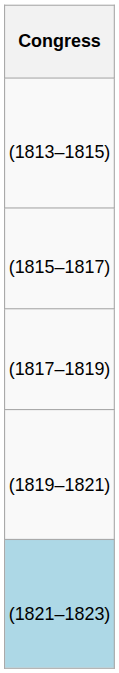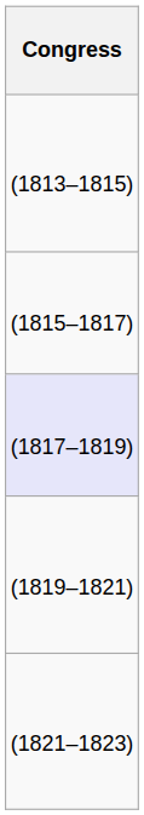row 4 | column 1: no background -> lavender background
row 6 | column 1: lightblue background -> no background
